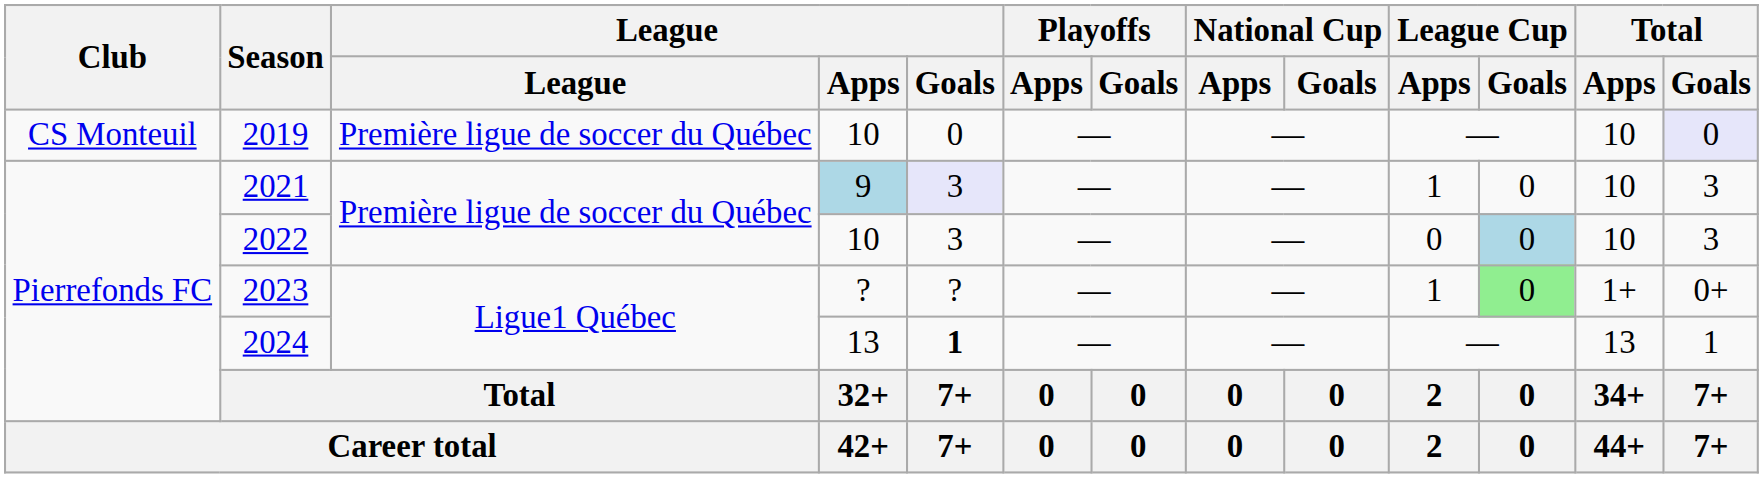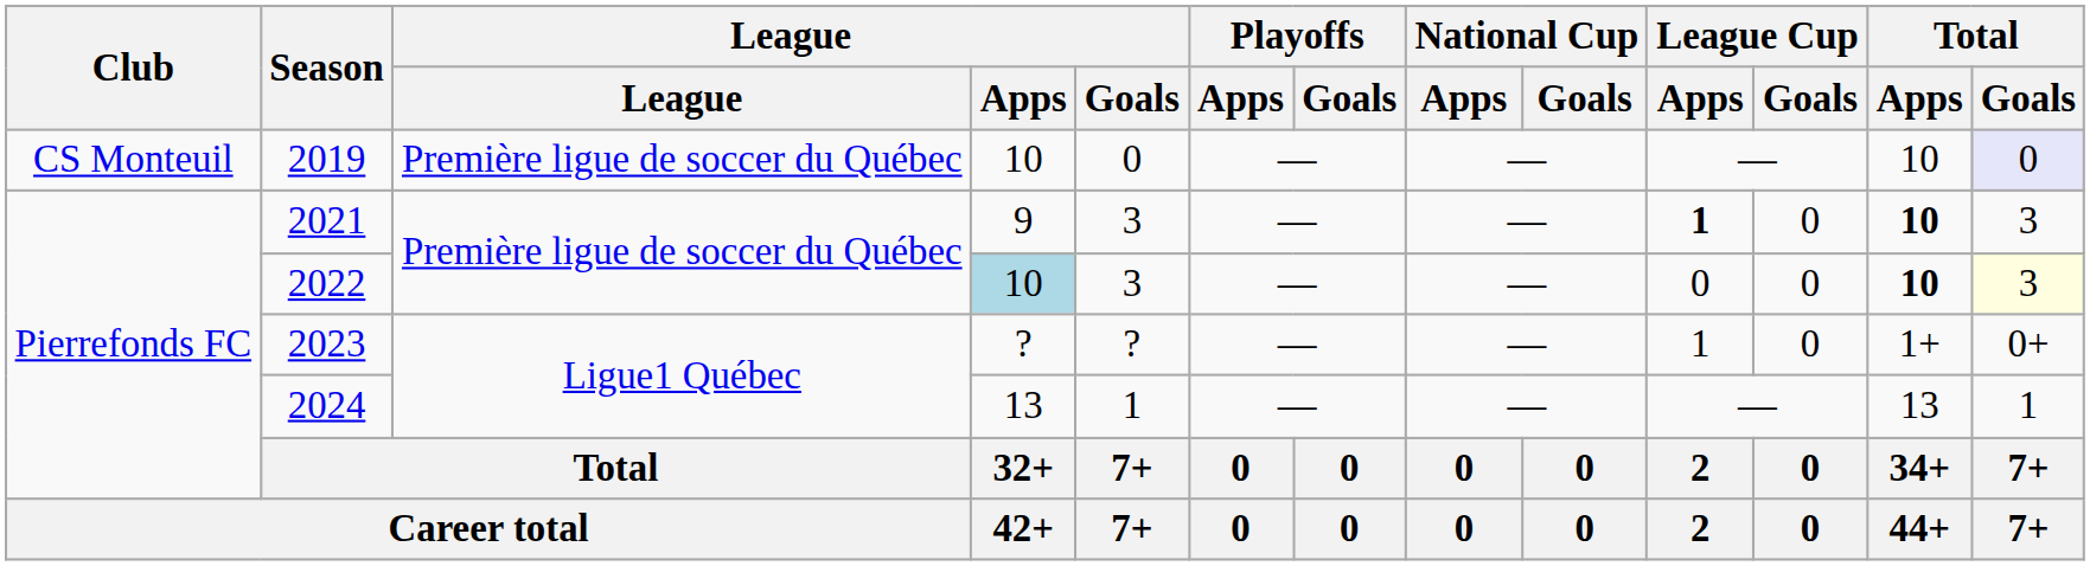2021 | League / Apps: lightblue background -> no background
2021 | League / Goals: lavender background -> no background
2021 | League Cup / Apps: normal -> bold
2021 | Total / Apps: normal -> bold
2022 | League / Apps: no background -> lightblue background
2022 | League Cup / Goals: lightblue background -> no background
2022 | Total / Apps: normal -> bold
2022 | Total / Goals: no background -> lightyellow background
2023 | League Cup / Goals: lightgreen background -> no background
2024 | League / Goals: bold -> normal
